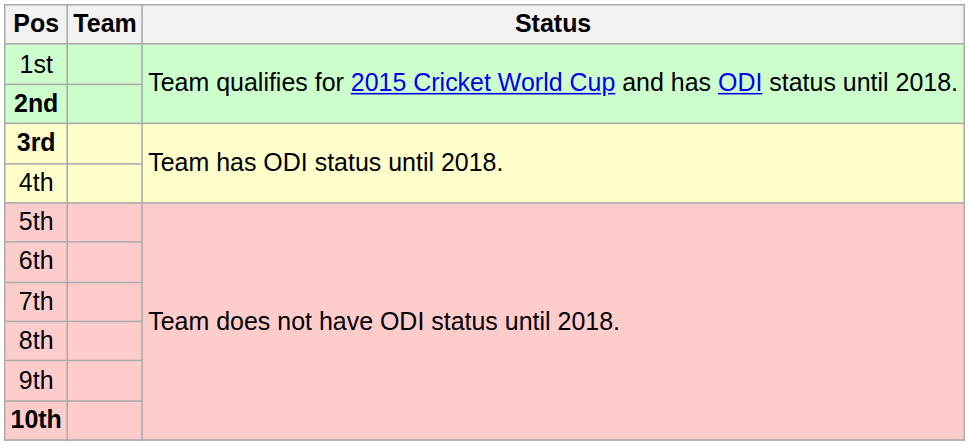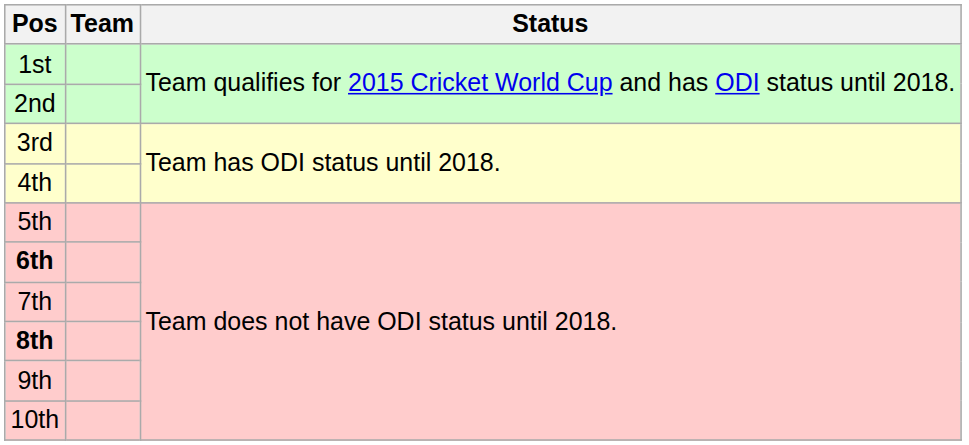2nd | Pos: bold -> normal
3rd | Pos: bold -> normal
6th | Pos: normal -> bold
8th | Pos: normal -> bold
10th | Pos: bold -> normal
